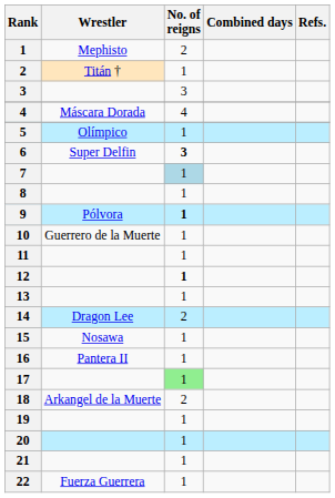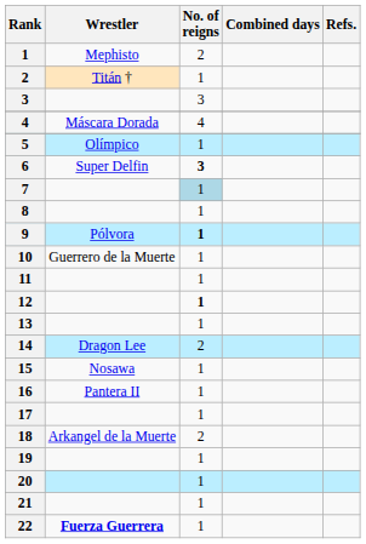17 | No. of reigns: lightgreen background -> no background
22 | Wrestler: normal -> bold
